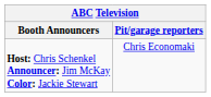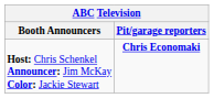row 3 | Pit/garage reporters: normal -> bold
